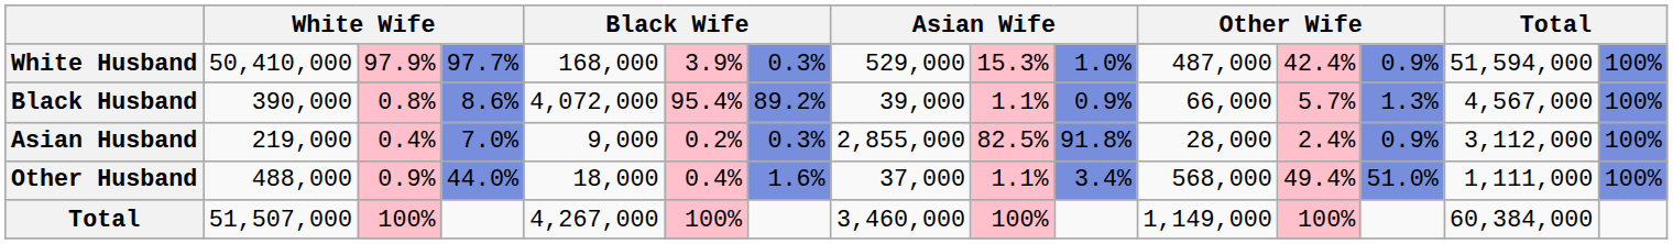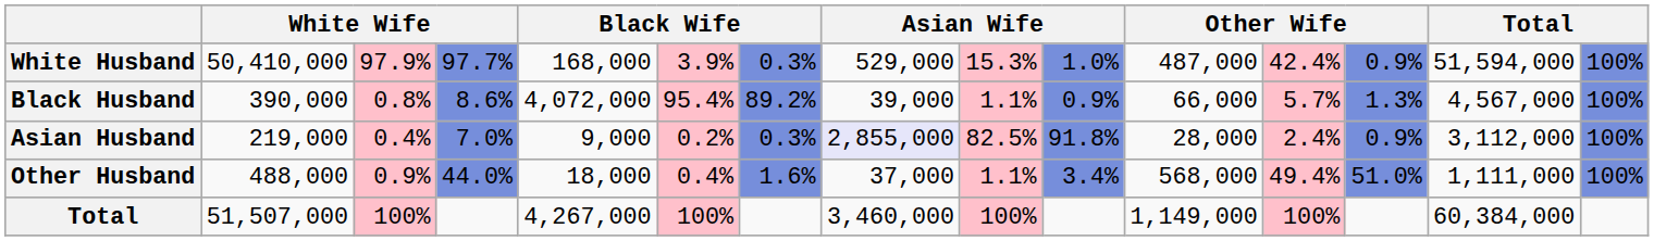Asian Husband | column 8: no background -> lavender background
